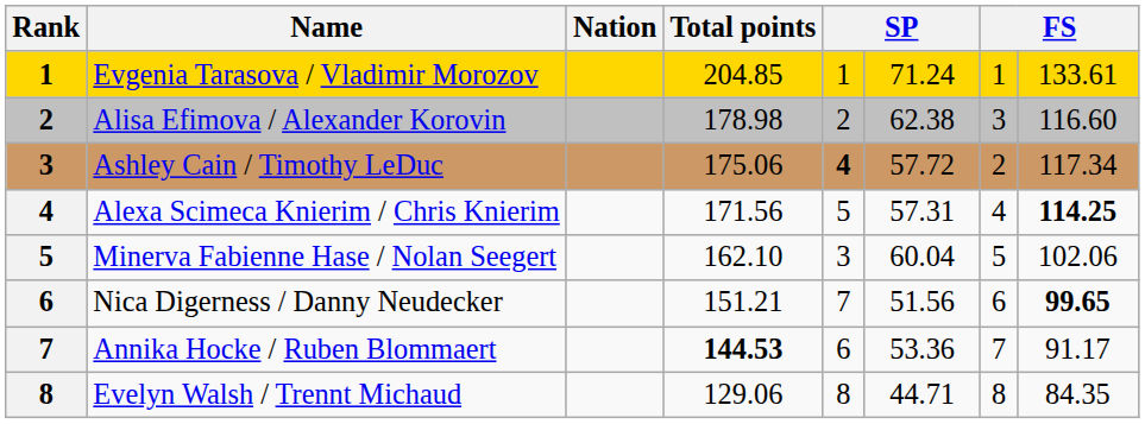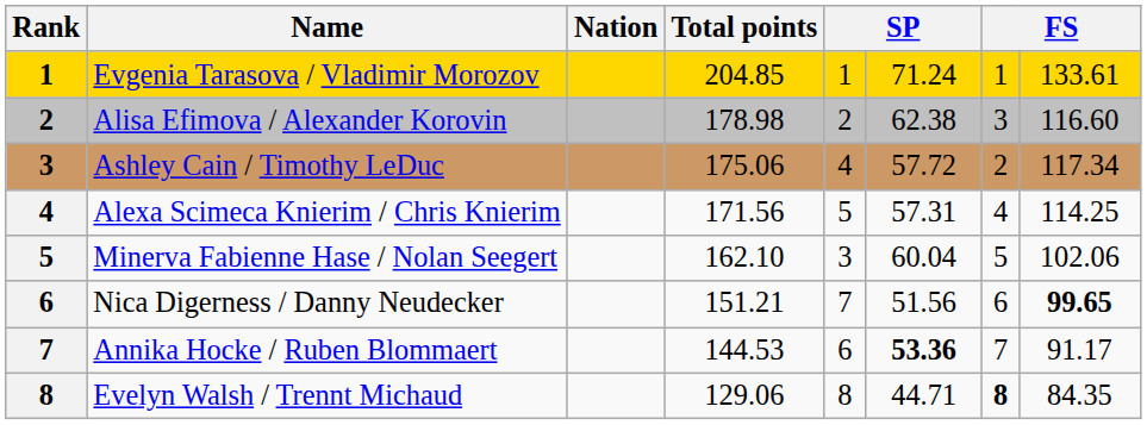Ashley Cain / Timothy LeDuc | column 5: bold -> normal
Alexa Scimeca Knierim / Chris Knierim | column 8: bold -> normal
Annika Hocke / Ruben Blommaert | Total points: bold -> normal
Annika Hocke / Ruben Blommaert | column 6: normal -> bold
Evelyn Walsh / Trennt Michaud | column 7: normal -> bold
